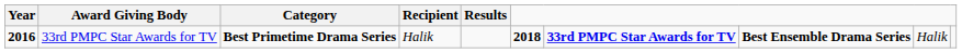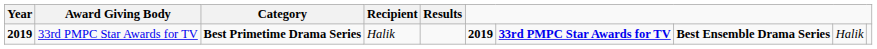row 2 | Year: 2016 -> 2019
row 2 | column 6: 2018 -> 2019
